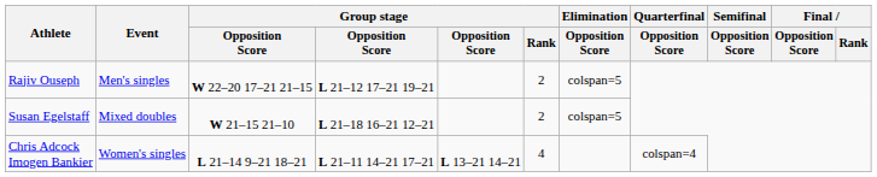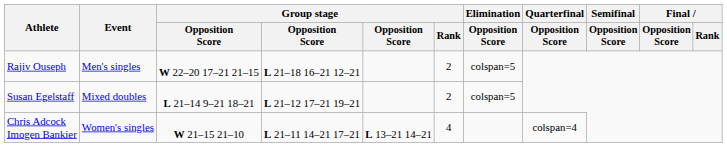Rajiv Ouseph | column 4: L 21–12 17–21 19–21 -> L 21–18 16–21 12–21
Susan Egelstaff | column 3: W 21–15 21–10 -> L 21–14 9–21 18–21
Susan Egelstaff | column 4: L 21–18 16–21 12–21 -> L 21–12 17–21 19–21
Chris Adcock Imogen Bankier | column 3: L 21–14 9–21 18–21 -> W 21–15 21–10
